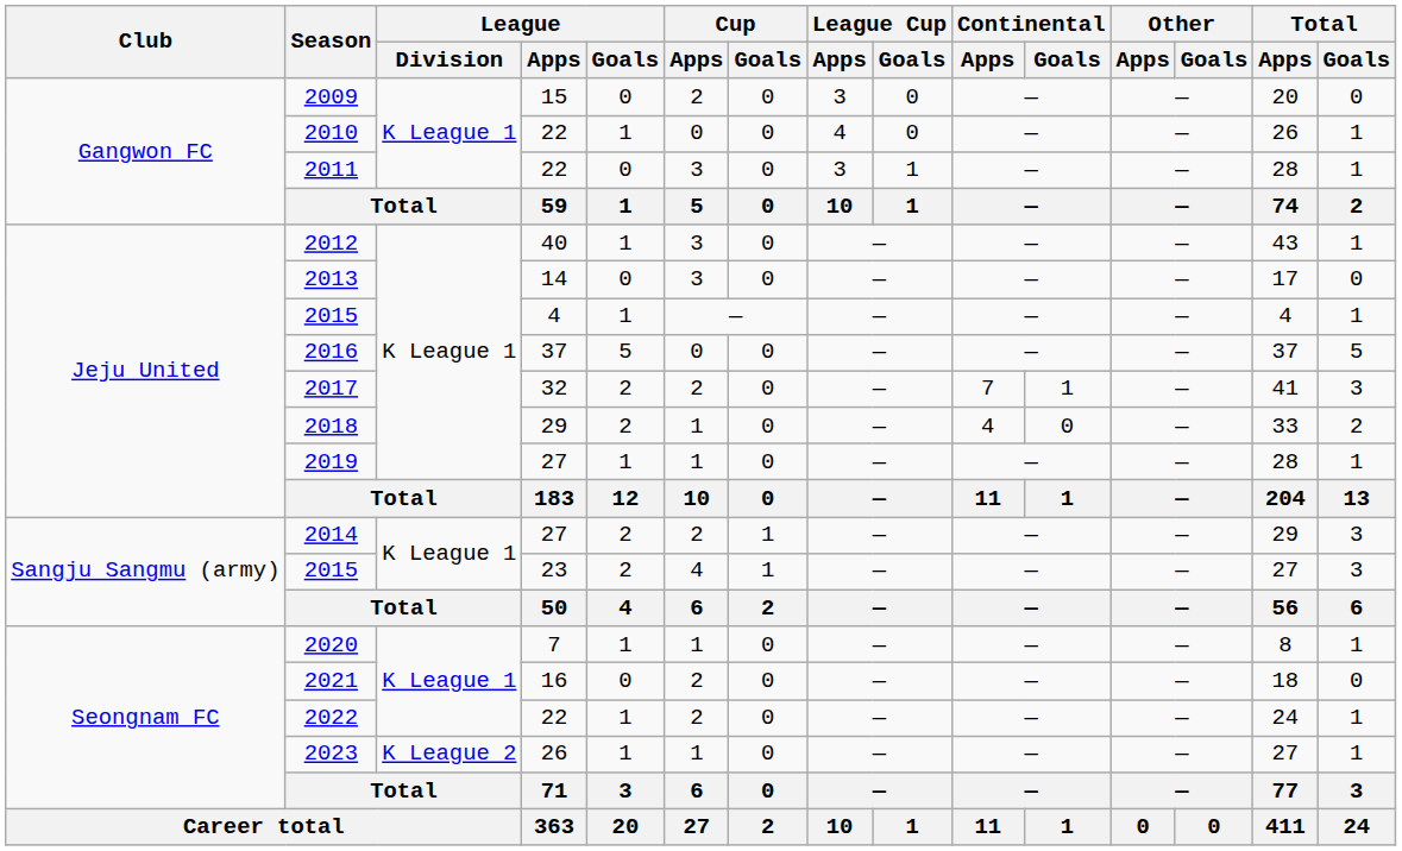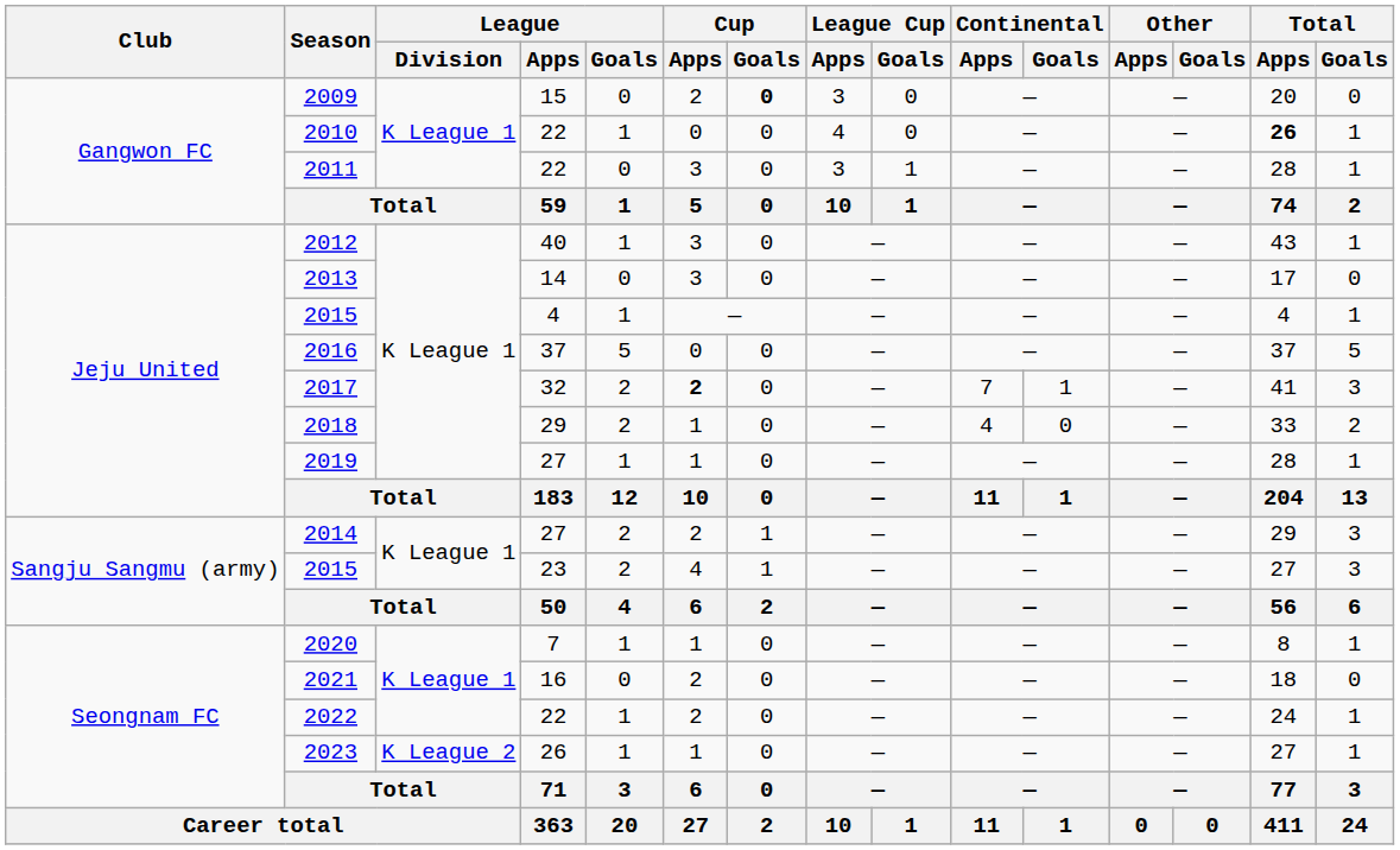2009 | Cup / Goals: normal -> bold
2010 | Total / Apps: normal -> bold
2017 | Cup / Apps: normal -> bold
